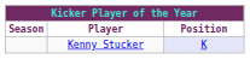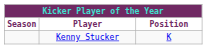Kenny Stucker | Position: lavender background -> no background
